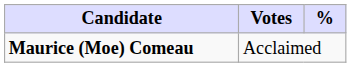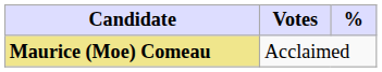Maurice (Moe) Comeau | Candidate: no background -> khaki background
